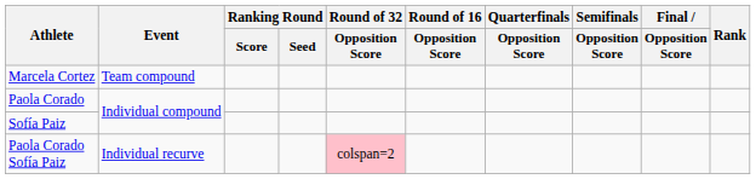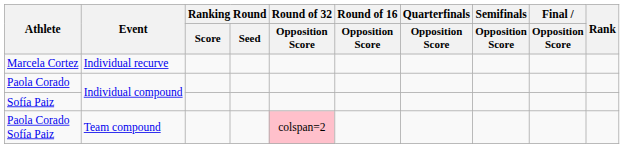Marcela Cortez | Event: Team compound -> Individual recurve
Paola Corado Sofía Paiz | Event: Individual recurve -> Team compound
